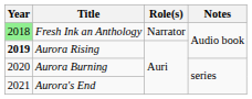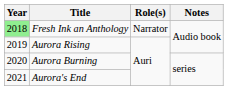Aurora Rising | Year: bold -> normal
